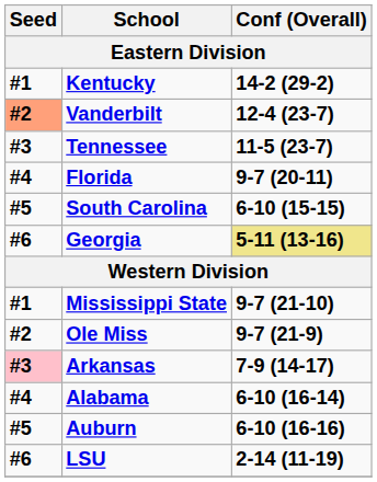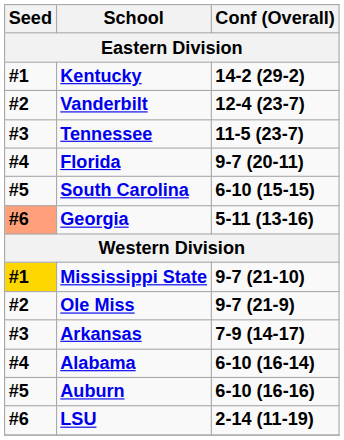Vanderbilt | Seed: lightsalmon background -> no background
Georgia | Seed: no background -> lightsalmon background
Georgia | Conf (Overall): khaki background -> no background
Mississippi State | Seed: no background -> gold background
Arkansas | Seed: pink background -> no background
